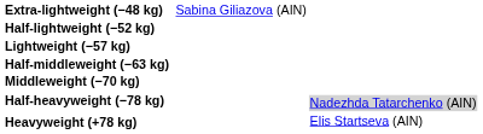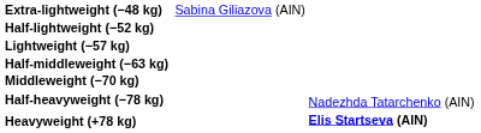Half-heavyweight (−78 kg) / Nadezhda Tatarchenko (AIN) | column 3: lightgrey background -> no background
Heavyweight (+78 kg) / Elis Startseva (AIN) | column 3: normal -> bold
